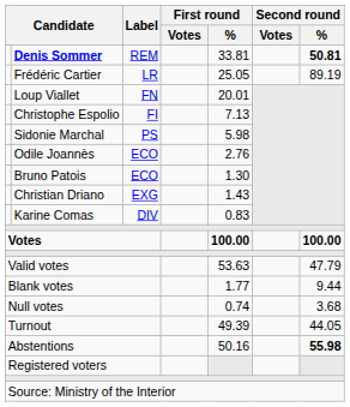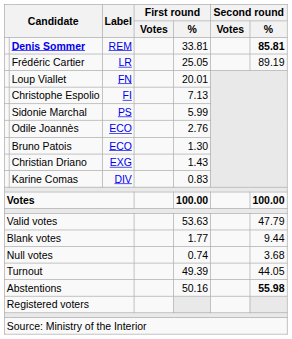Denis Sommer | Second round / %: 50.81 -> 85.81
Sidonie Marchal | First round / %: 5.98 -> 5.99
